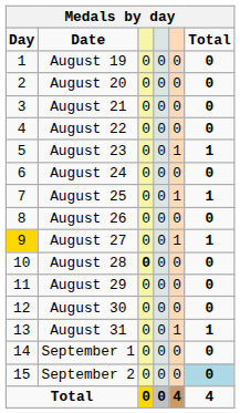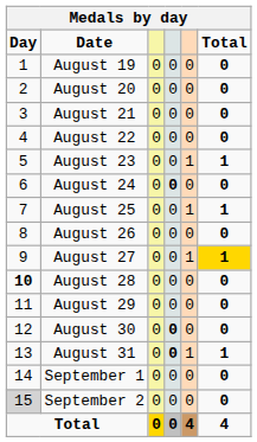August 24 | column 4: normal -> bold
August 27 | Day: gold background -> no background
August 27 | Total: no background -> gold background
August 28 | Day: normal -> bold
August 28 | column 3: bold -> normal
August 30 | column 4: normal -> bold
August 31 | column 4: normal -> bold
September 2 | Day: no background -> lightgrey background
September 2 | Total: lightblue background -> no background
